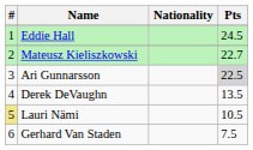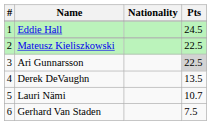Mateusz Kieliszkowski | Pts: 22.7 -> 22.5
Lauri Nämi | #: khaki background -> no background
Lauri Nämi | Pts: 10.5 -> 10.7
